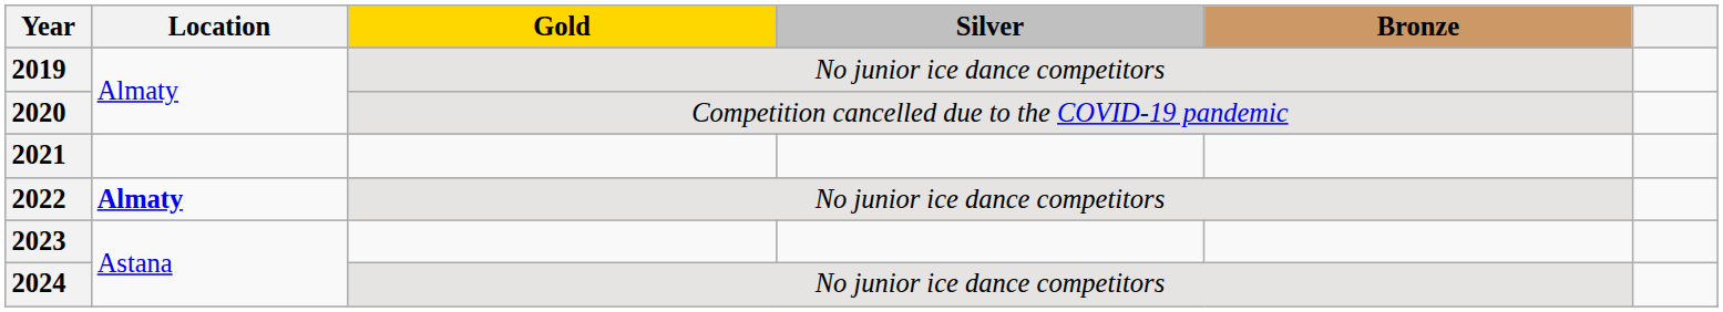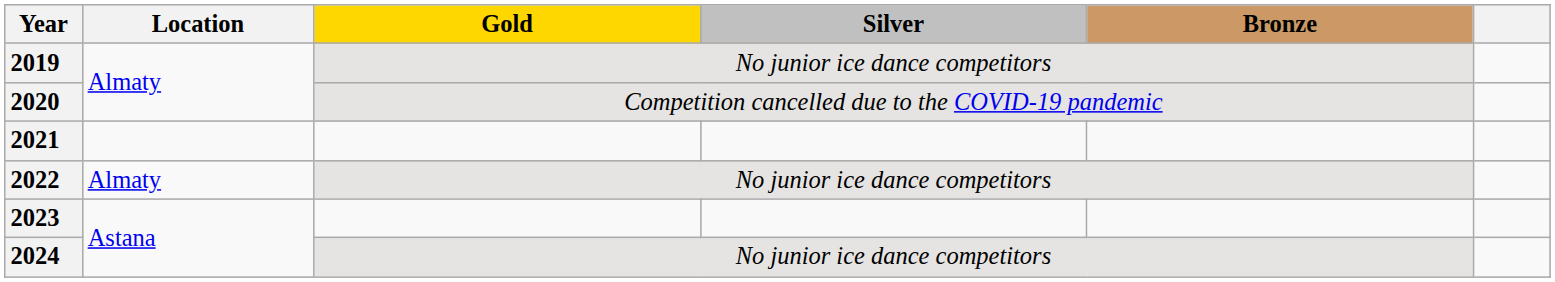2022 | Location: bold -> normal
